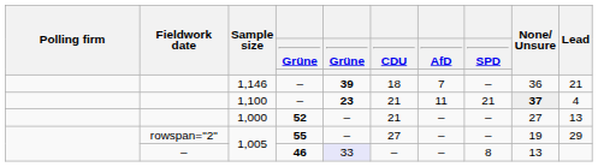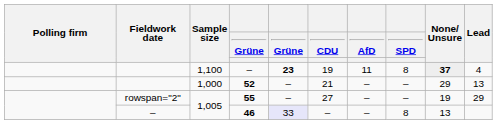- row: 1,146 | – | 39 | 18 | 7 | – | 36 | 21
1,100 | CDU: 21 -> 19
1,100 | SPD: 21 -> 8
1,000 | None/ Unsure: 27 -> 29
